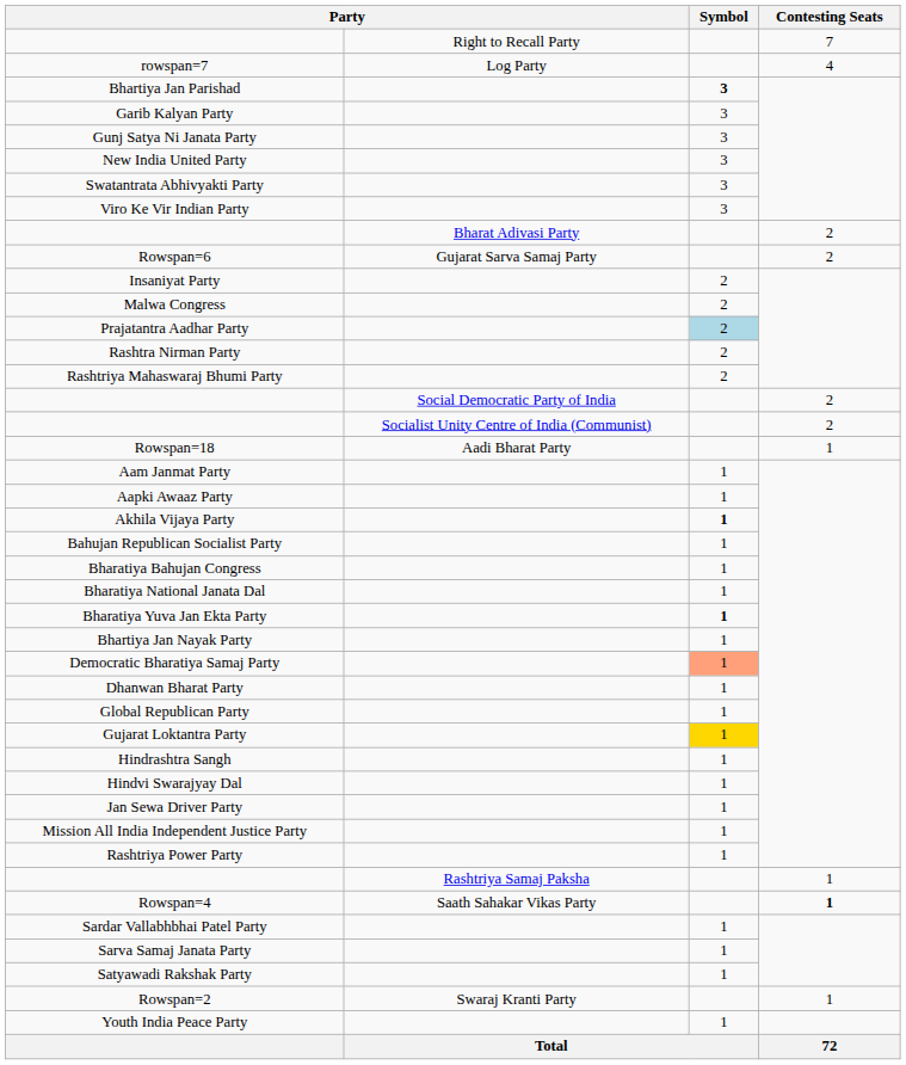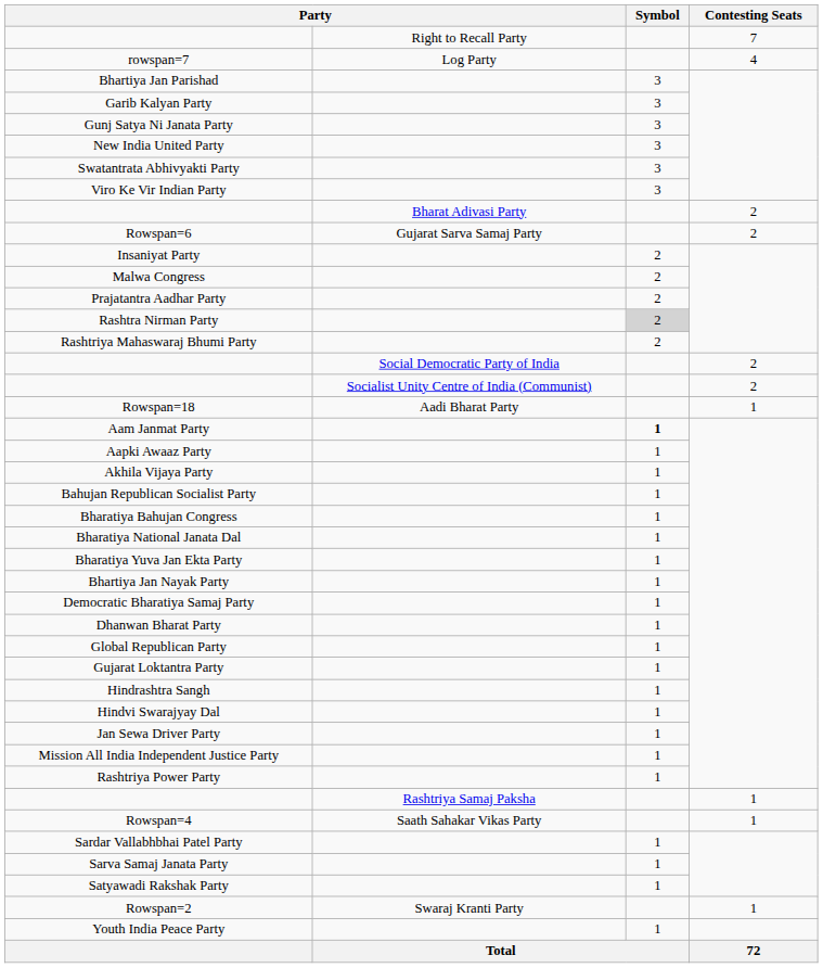Bhartiya Jan Parishad | Symbol: bold -> normal
Prajatantra Aadhar Party | Symbol: lightblue background -> no background
Rashtra Nirman Party | Symbol: no background -> lightgrey background
Aam Janmat Party | Symbol: normal -> bold
Akhila Vijaya Party | Symbol: bold -> normal
Bharatiya Yuva Jan Ekta Party | Symbol: bold -> normal
Democratic Bharatiya Samaj Party | Symbol: lightsalmon background -> no background
Gujarat Loktantra Party | Symbol: gold background -> no background
Rowspan=4 | Contesting Seats: bold -> normal
